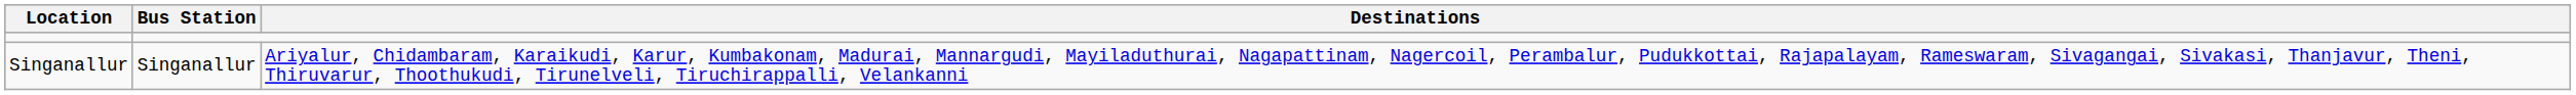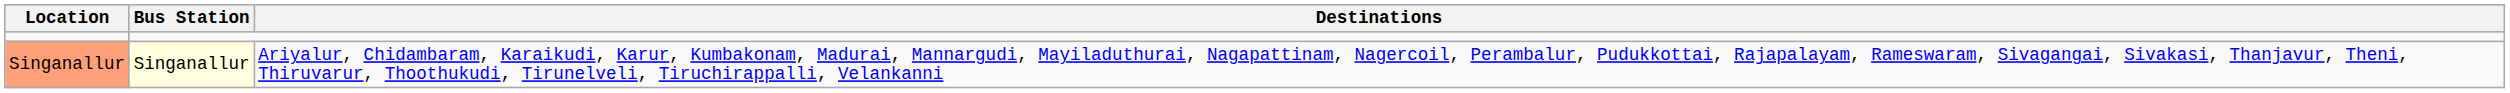row 3 | Location: no background -> lightsalmon background
row 3 | Bus Station: no background -> lightyellow background
